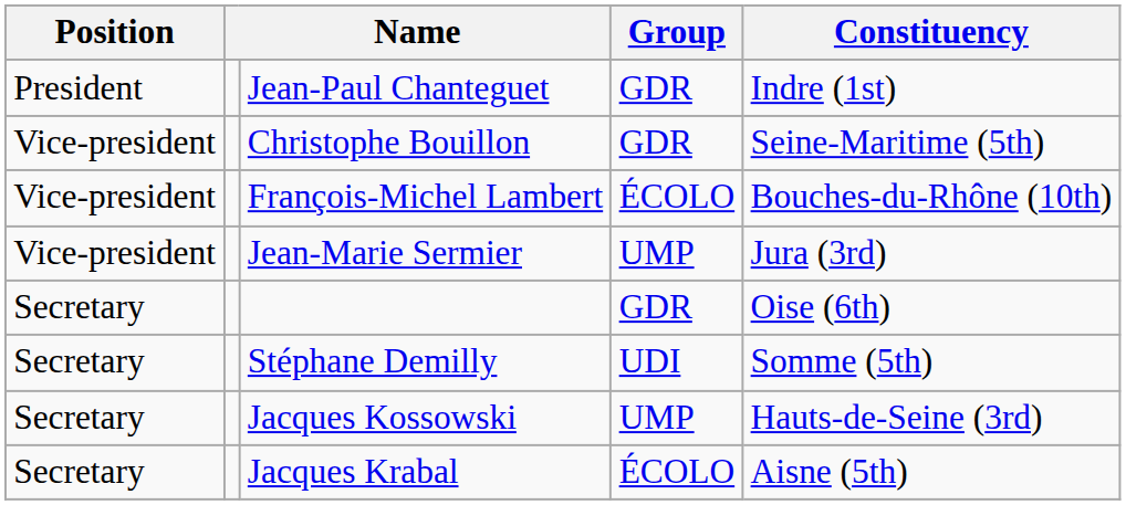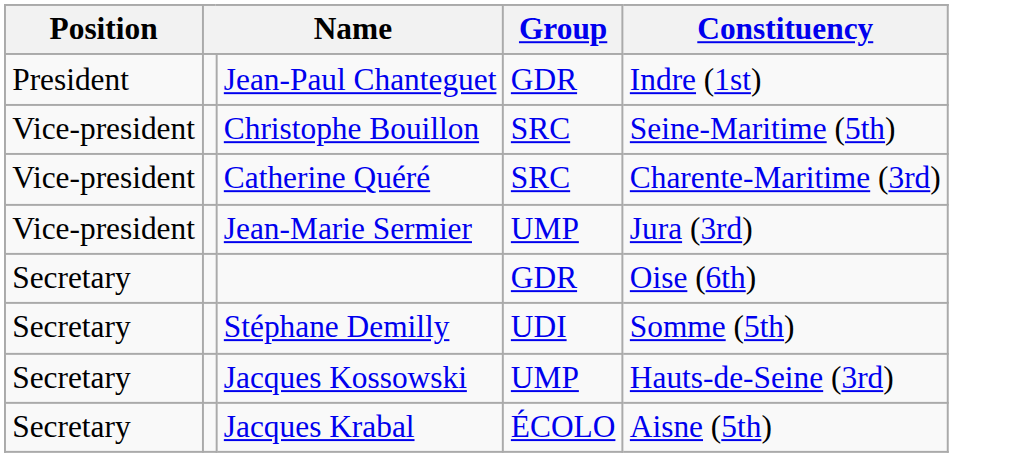Christophe Bouillon | Group: GDR -> SRC
+ row: Vice-president | Catherine Quéré | SRC | Charente-Maritime (3rd)
- row: Vice-president | François-Michel Lambert | ÉCOLO | Bouches-du-Rhône (10th)
